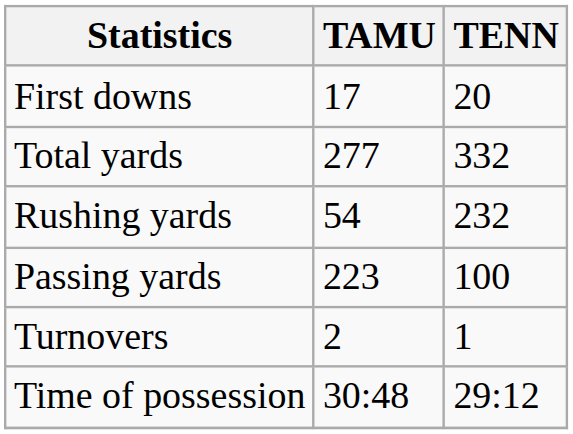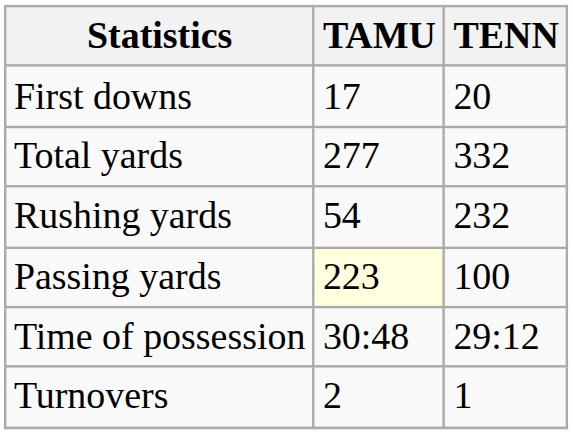Passing yards | TAMU: no background -> lightyellow background
rows swapped: Turnovers <-> Time of possession
